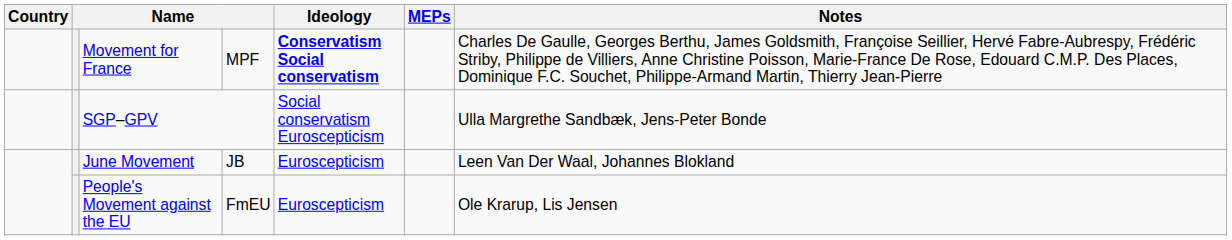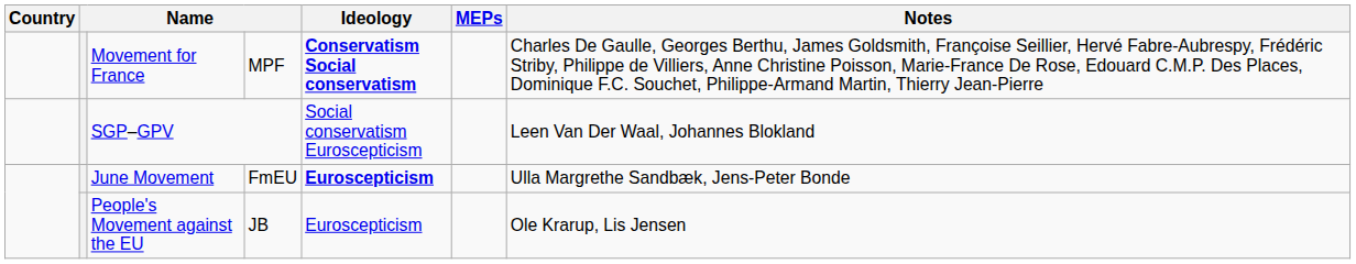SGP–GPV | Notes: Ulla Margrethe Sandbæk, Jens-Peter Bonde -> Leen Van Der Waal, Johannes Blokland
June Movement | column 4: JB -> FmEU
June Movement | Ideology: normal -> bold
June Movement | Notes: Leen Van Der Waal, Johannes Blokland -> Ulla Margrethe Sandbæk, Jens-Peter Bonde
People's Movement against the EU | column 4: FmEU -> JB
